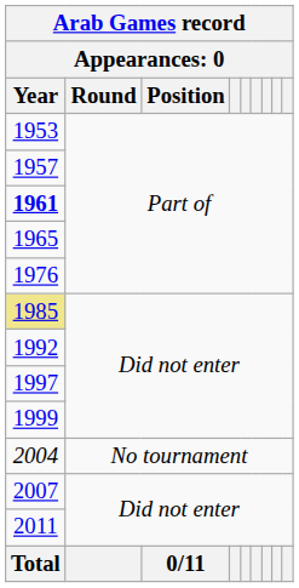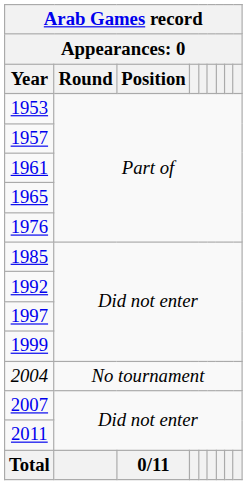1961 | Year: bold -> normal
1985 | Year: khaki background -> no background
